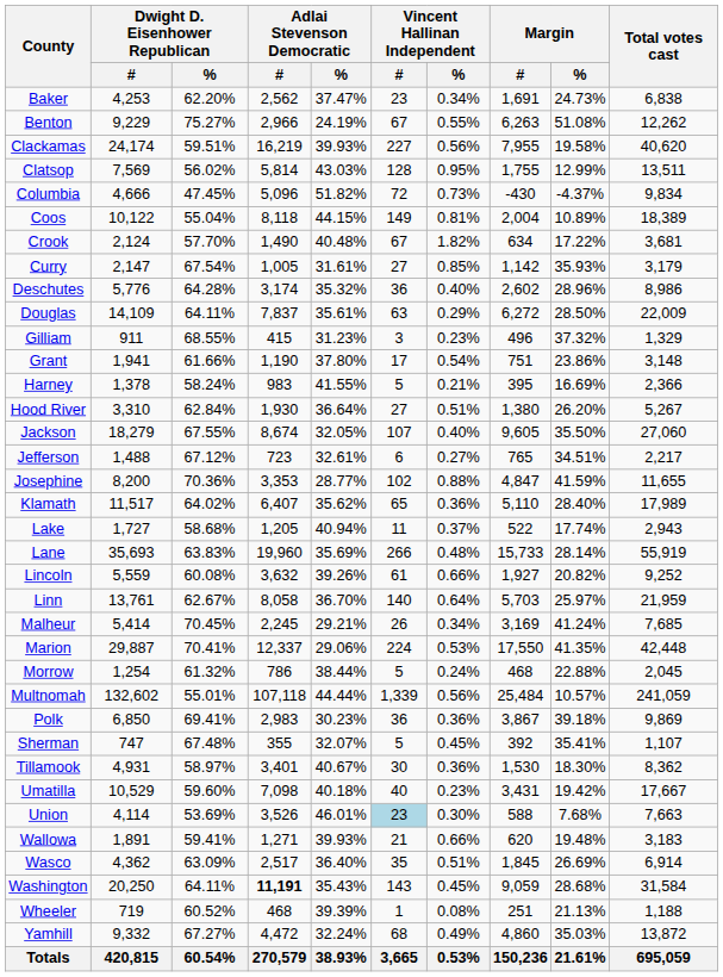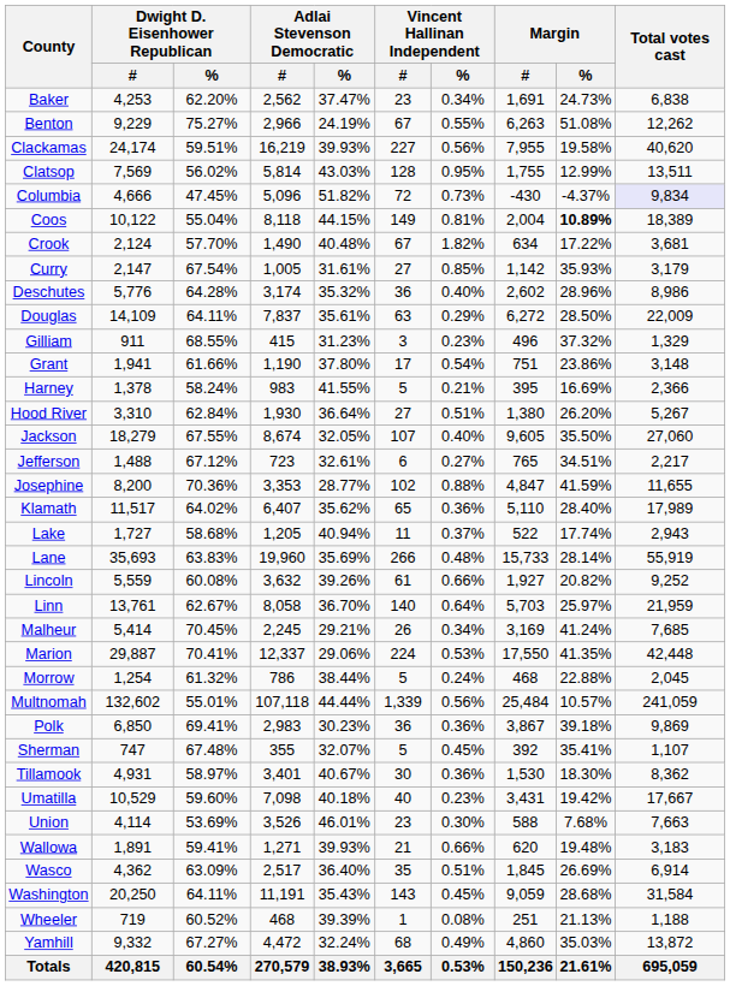Columbia | Total votes cast: no background -> lavender background
Coos | Margin / %: normal -> bold
Union | Vincent Hallinan Independent / #: lightblue background -> no background
Washington | Adlai Stevenson Democratic / #: bold -> normal
